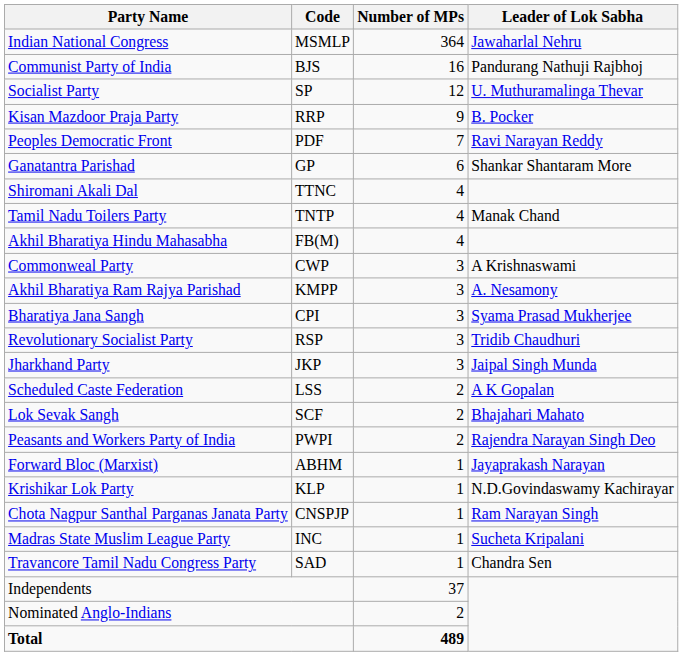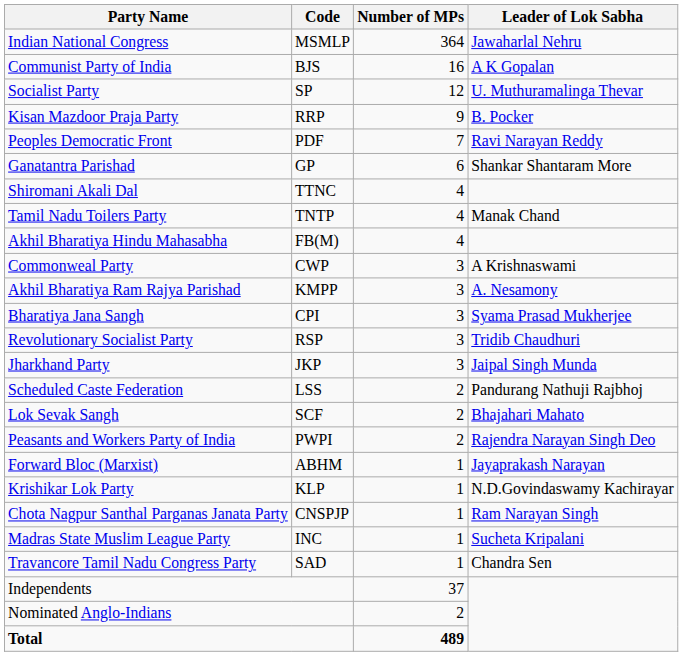Communist Party of India | Leader of Lok Sabha: Pandurang Nathuji Rajbhoj -> A K Gopalan
Scheduled Caste Federation | Leader of Lok Sabha: A K Gopalan -> Pandurang Nathuji Rajbhoj
